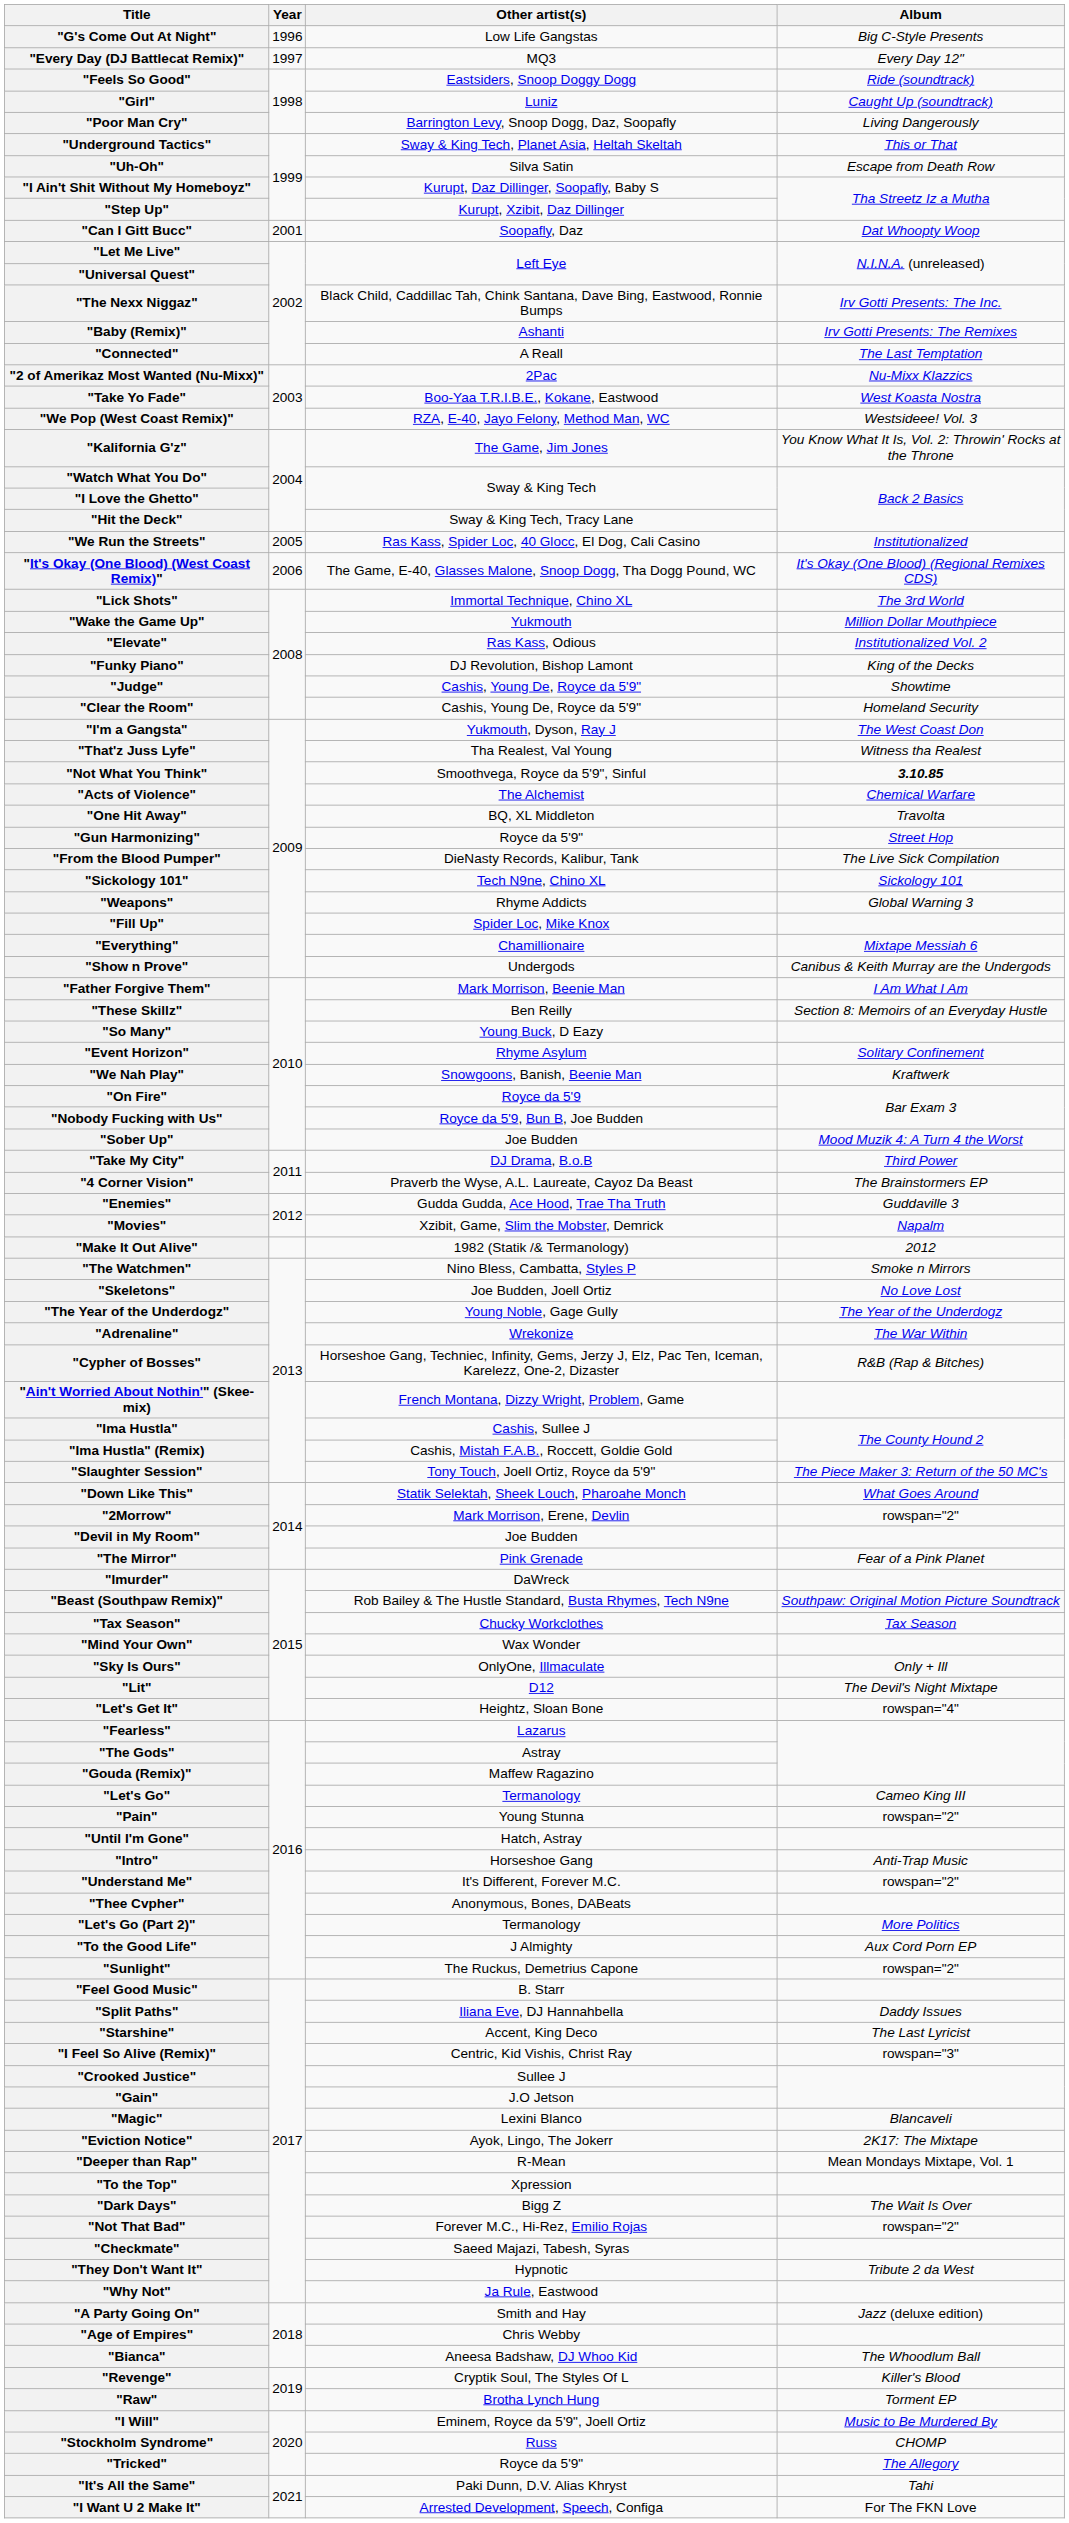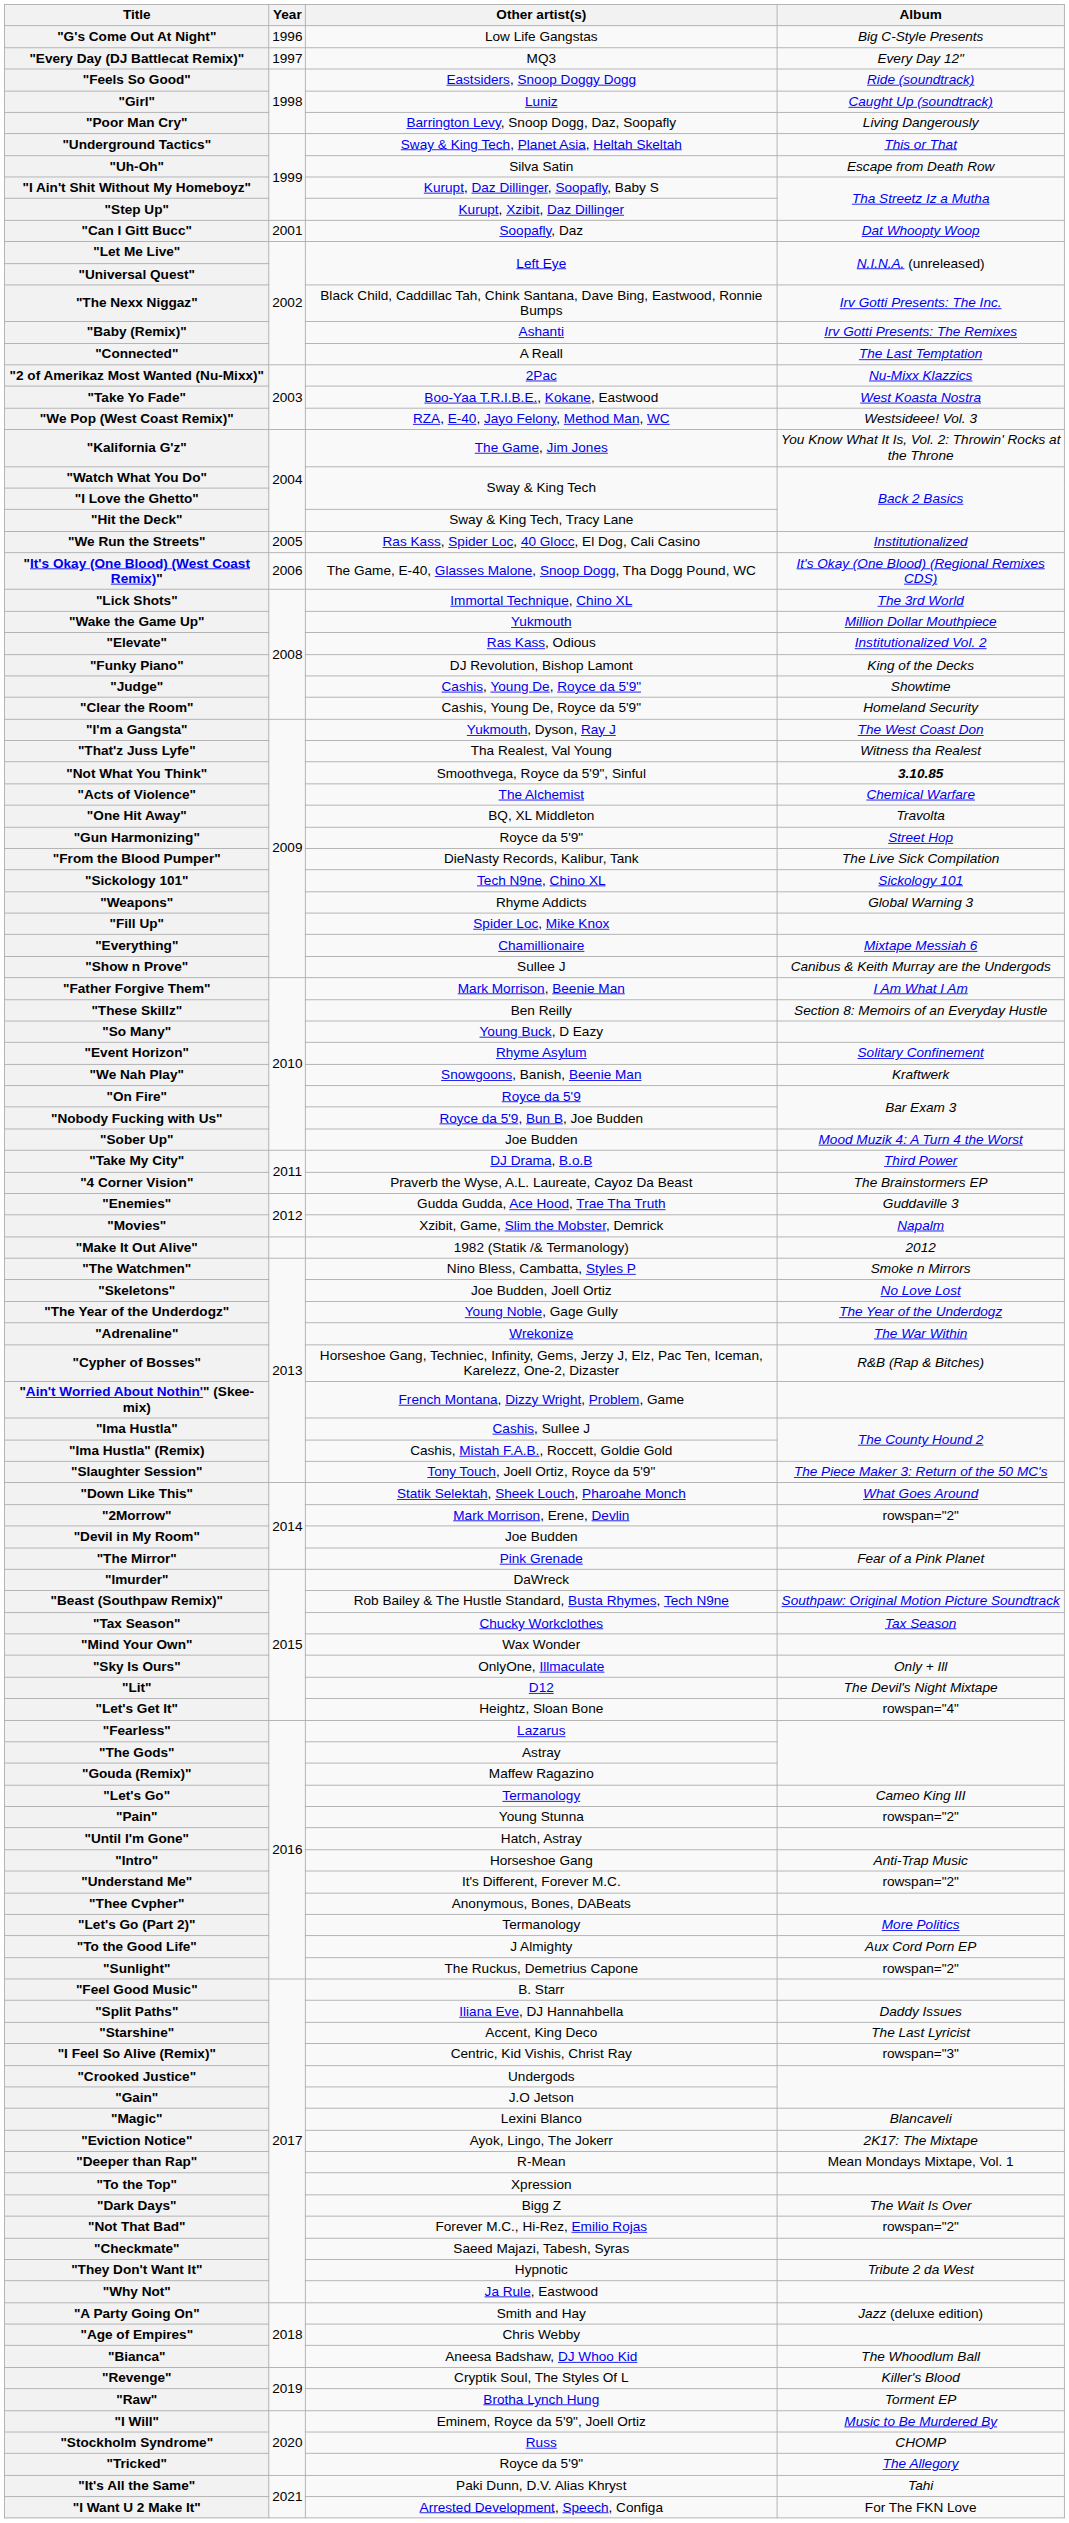"Show n Prove" | Other artist(s): Undergods -> Sullee J
"Crooked Justice" | Other artist(s): Sullee J -> Undergods
